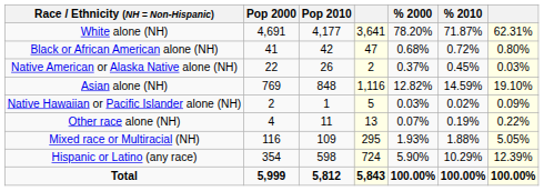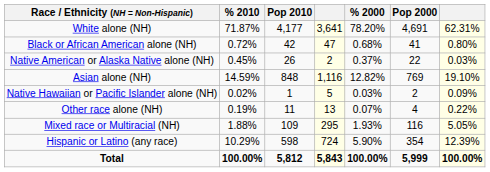columns swapped: Pop 2000 <-> % 2010
